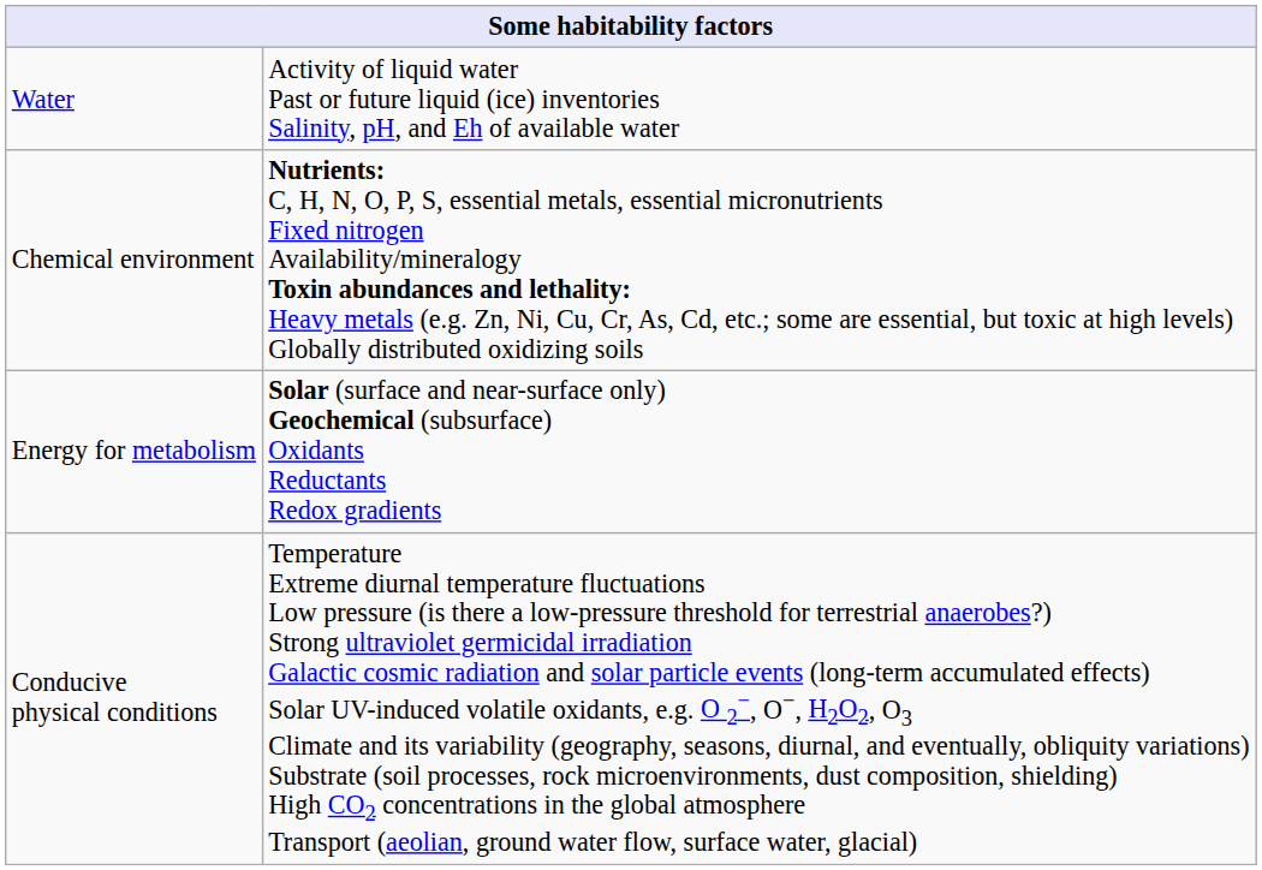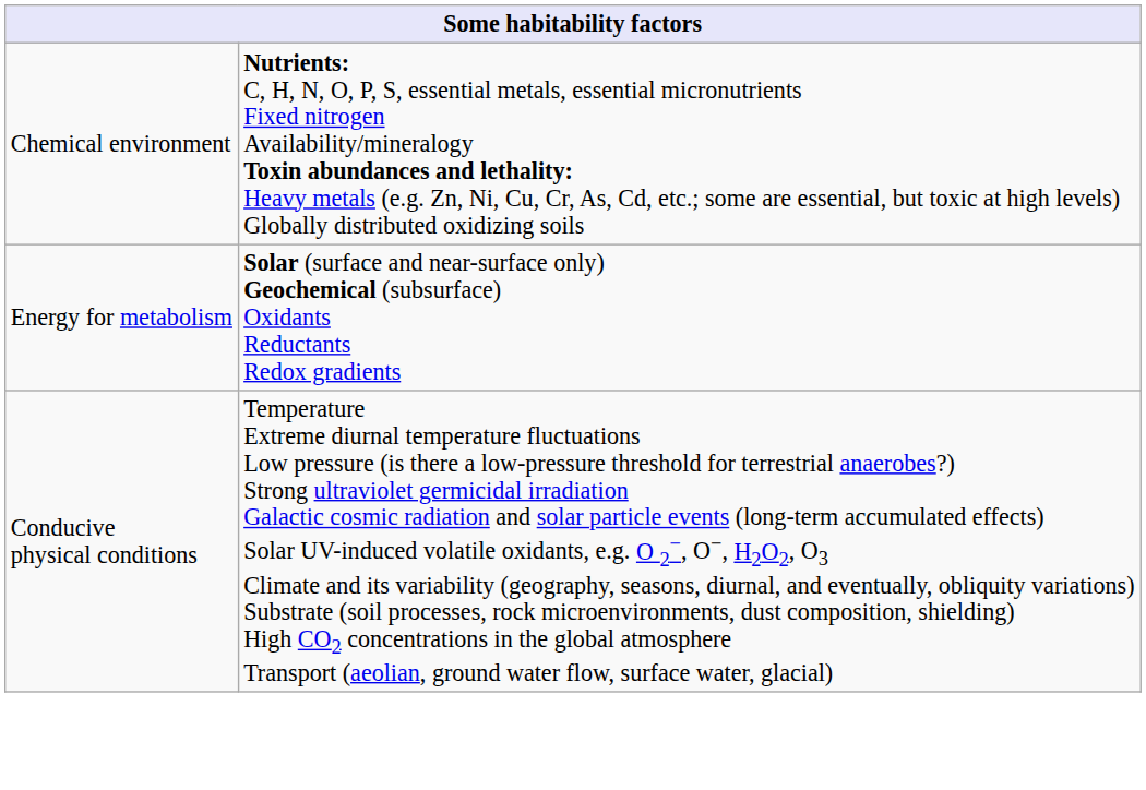- row: Water | Activity of liquid water Past or future liquid (ice) inventories Salinity, pH, and Eh of available water
